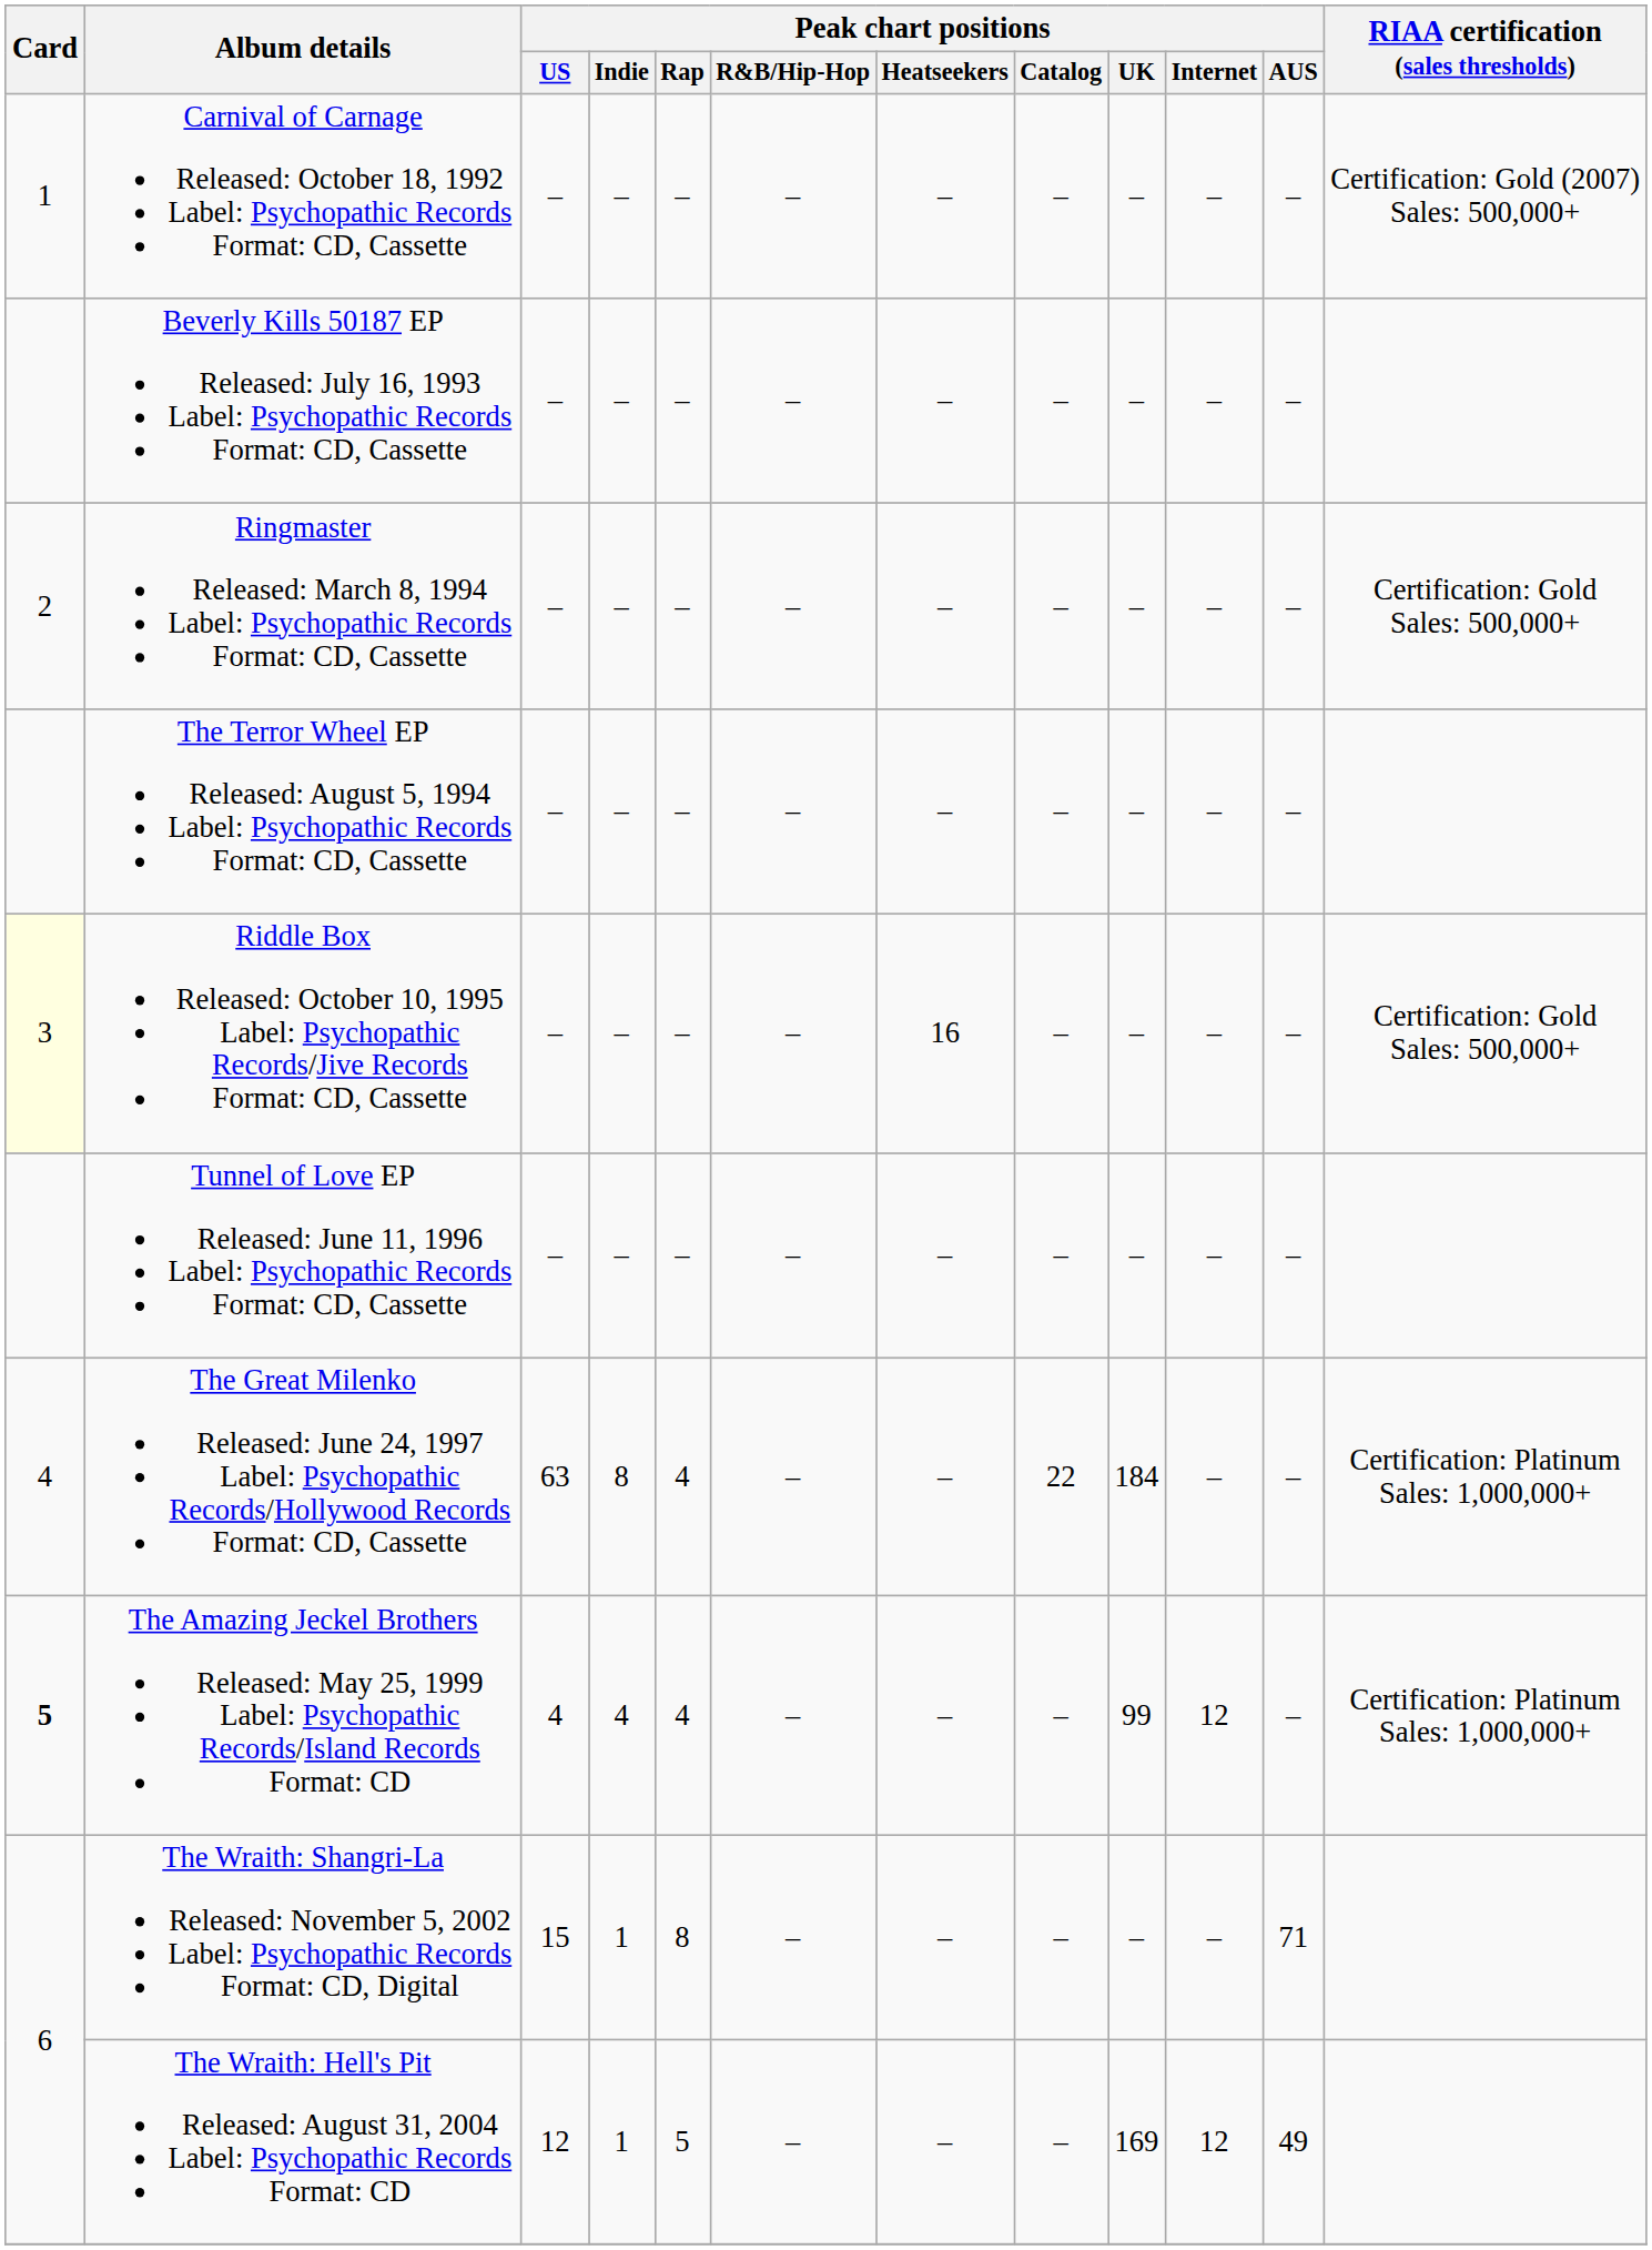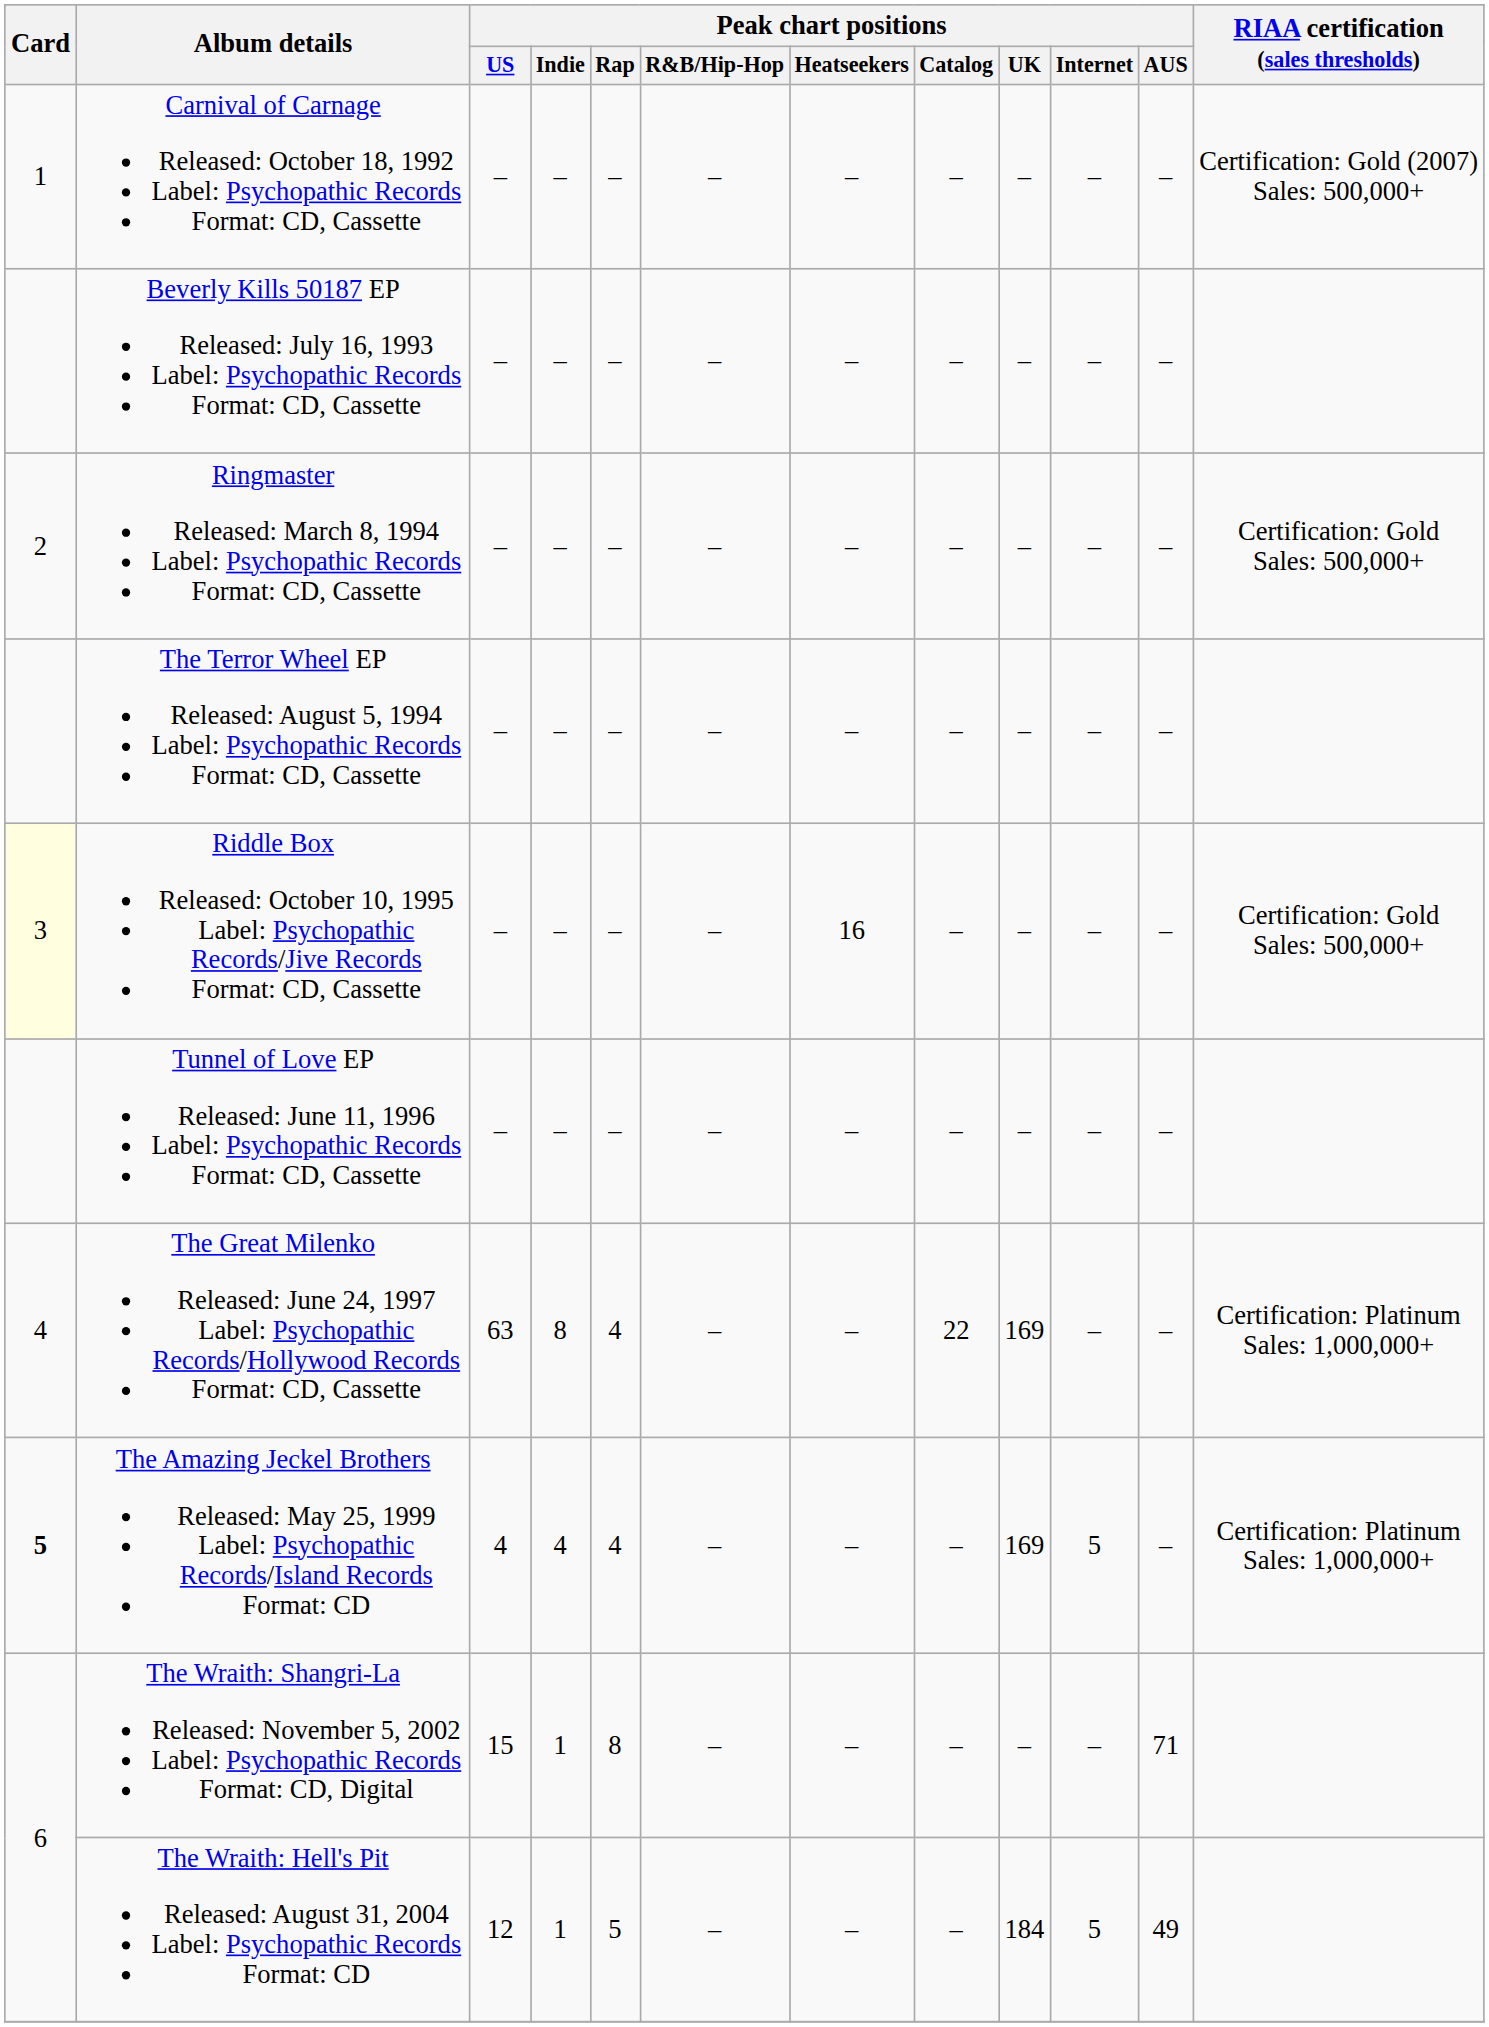row 9 | Peak chart positions / UK: 184 -> 169
row 10 | Peak chart positions / UK: 99 -> 169
row 10 | Peak chart positions / Internet: 12 -> 5
row 12 | Peak chart positions / UK: 169 -> 184
row 12 | Peak chart positions / Internet: 12 -> 5
